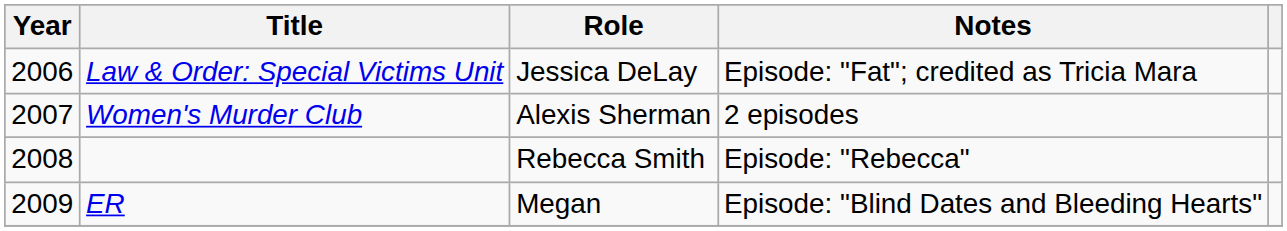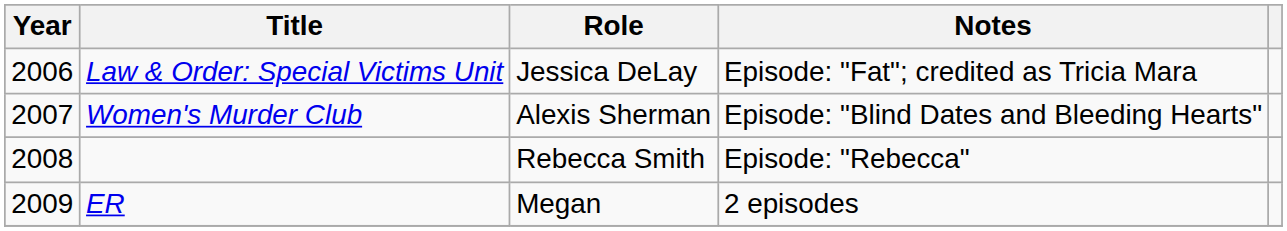Women's Murder Club | Notes: 2 episodes -> Episode: "Blind Dates and Bleeding Hearts"
ER | Notes: Episode: "Blind Dates and Bleeding Hearts" -> 2 episodes
